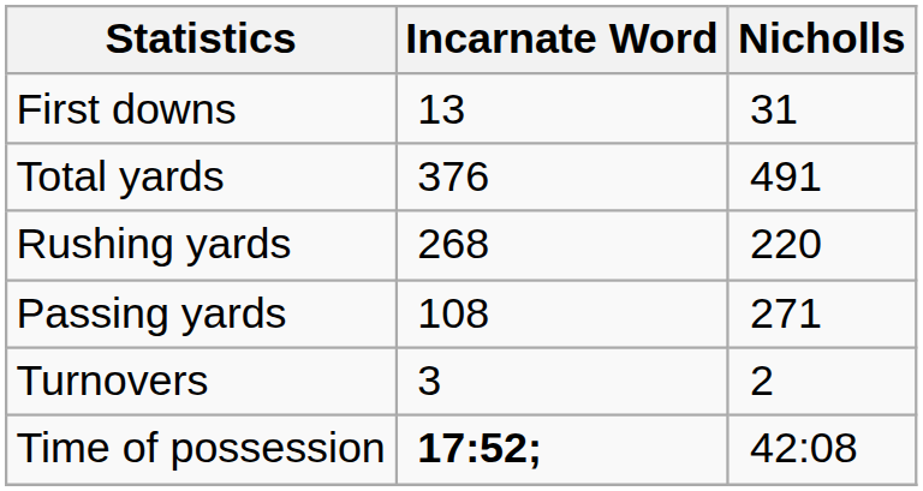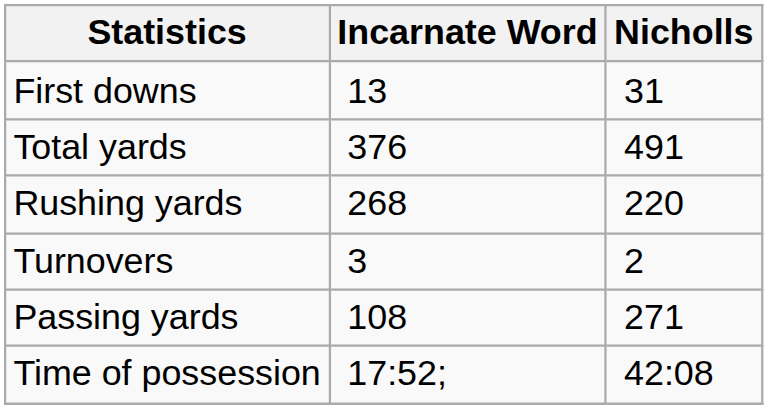rows swapped: Passing yards <-> Turnovers
Time of possession | Incarnate Word: bold -> normal
